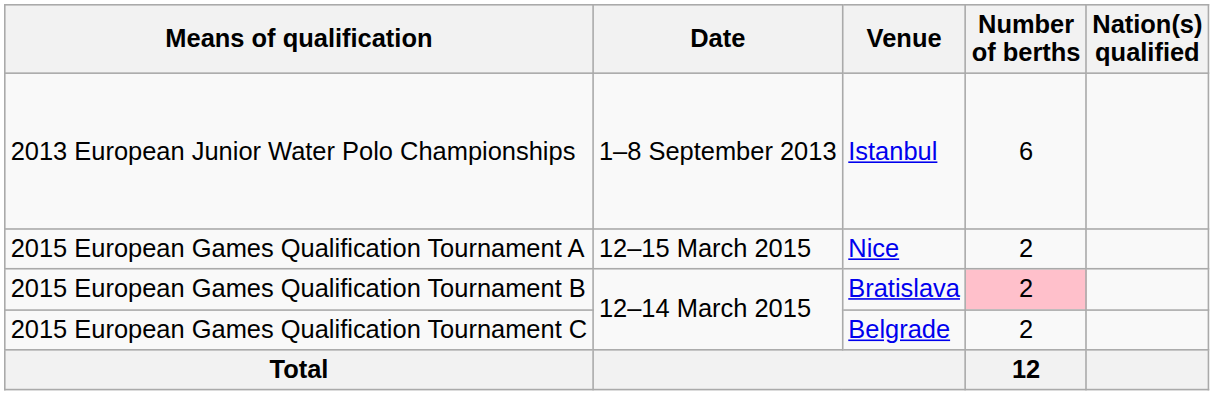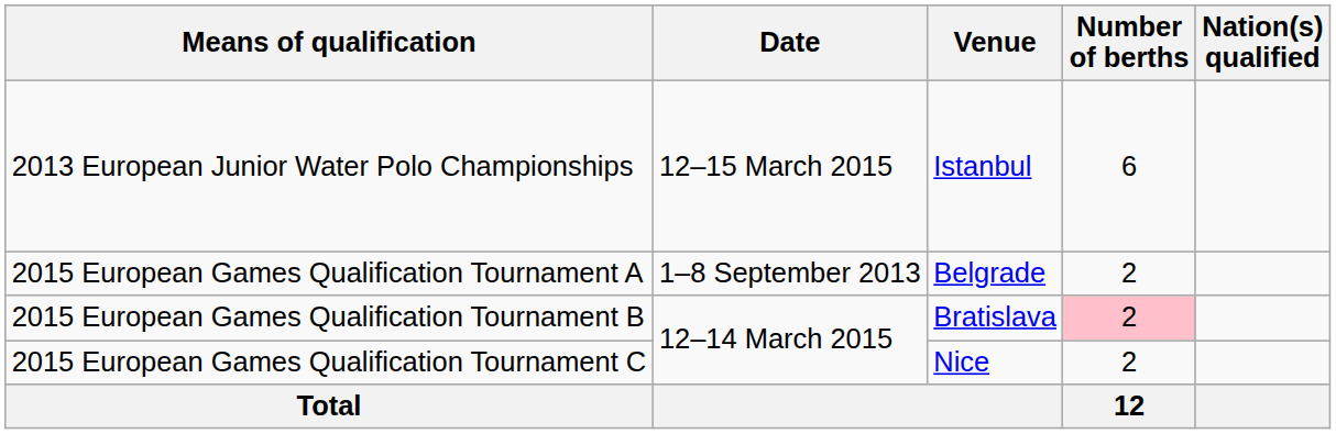2013 European Junior Water Polo Championships | Date: 1–8 September 2013 -> 12–15 March 2015
2015 European Games Qualification Tournament A | Date: 12–15 March 2015 -> 1–8 September 2013
2015 European Games Qualification Tournament A | Venue: Nice -> Belgrade
2015 European Games Qualification Tournament C | Venue: Belgrade -> Nice
